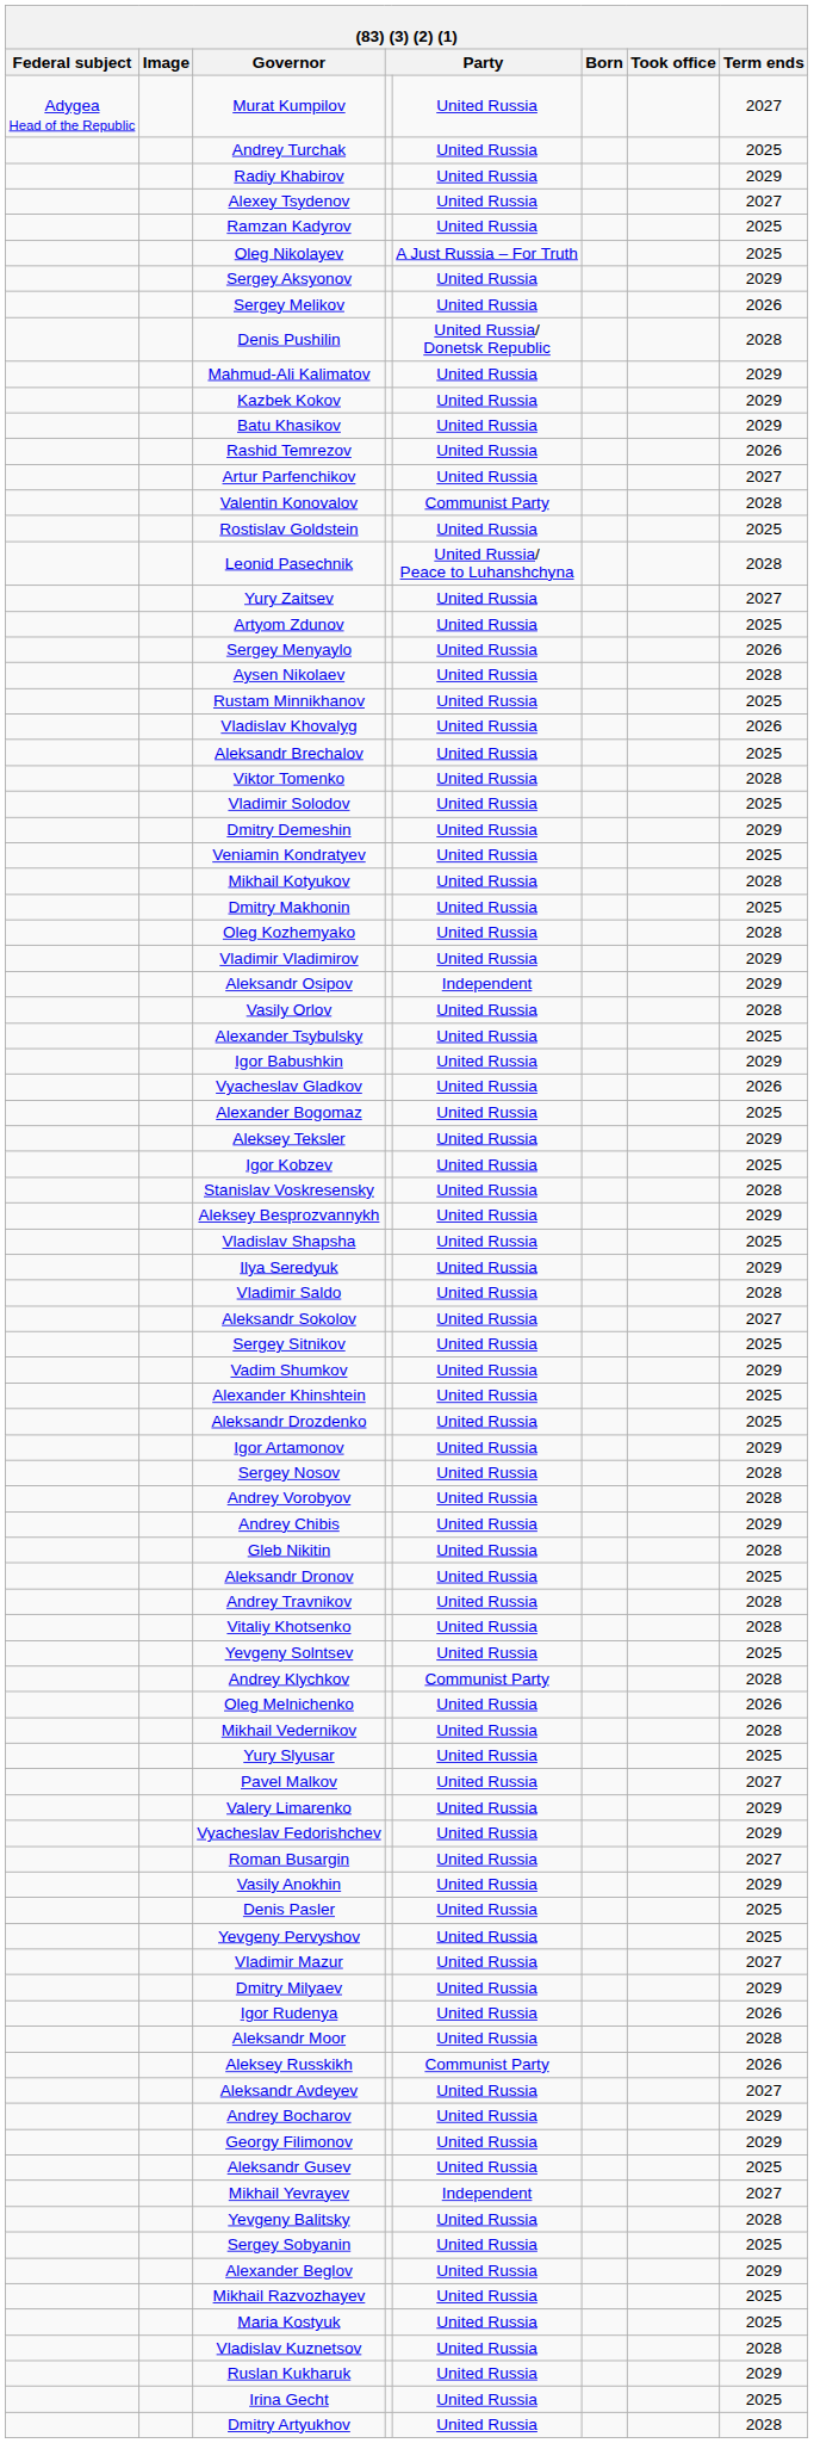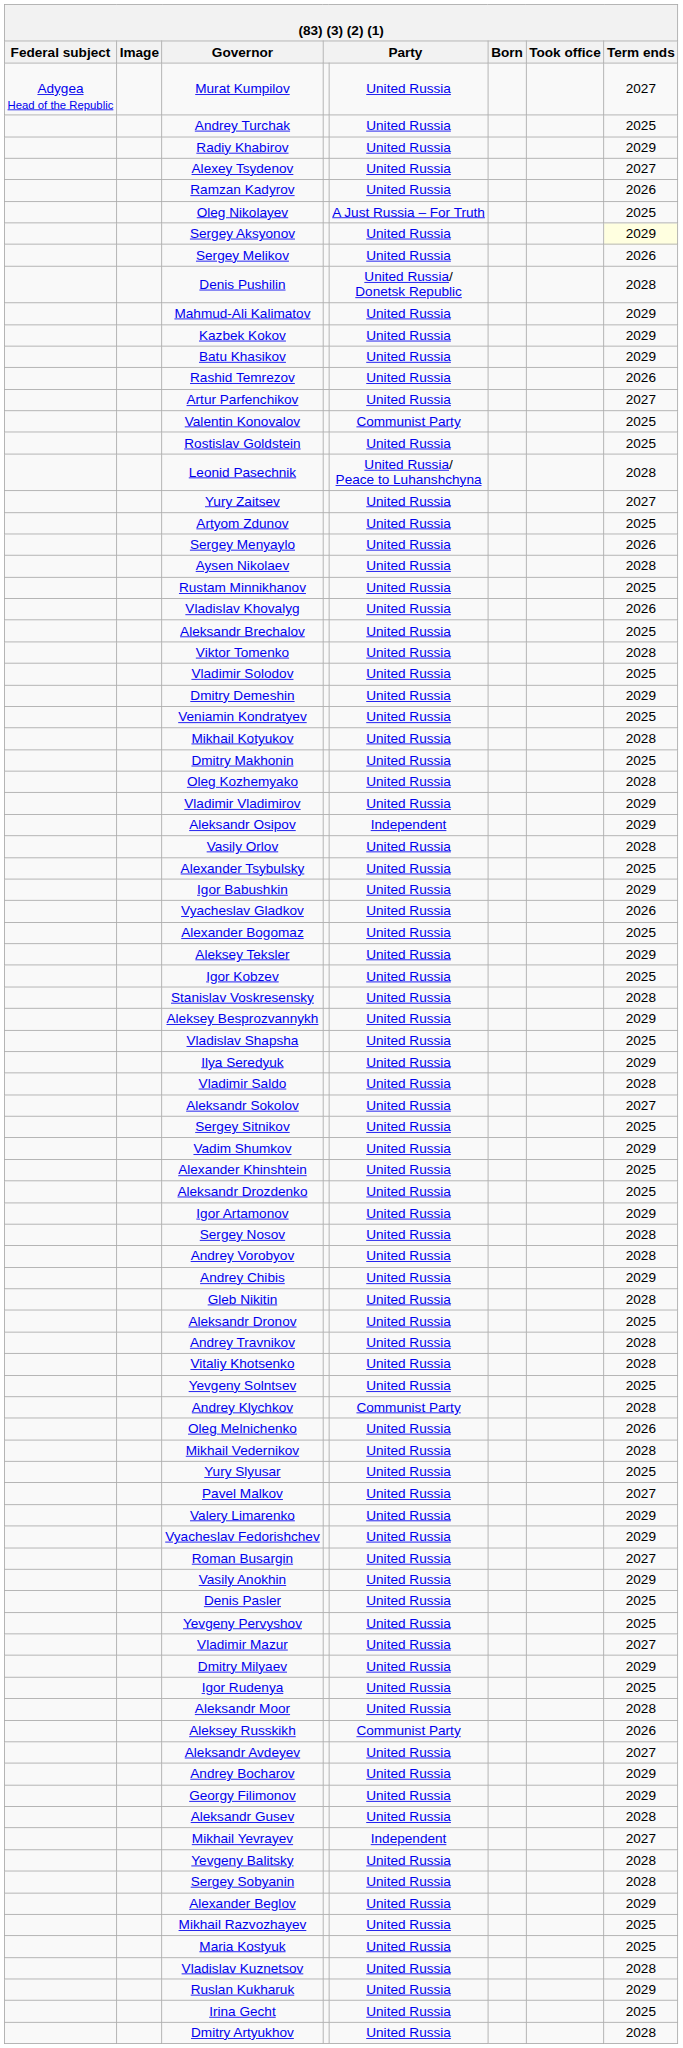Ramzan Kadyrov | Term ends: 2025 -> 2026
Sergey Aksyonov | Term ends: no background -> lightyellow background
Valentin Konovalov | Term ends: 2028 -> 2025
Igor Rudenya | Term ends: 2026 -> 2025
Aleksandr Gusev | Term ends: 2025 -> 2028
Sergey Sobyanin | Term ends: 2025 -> 2028
